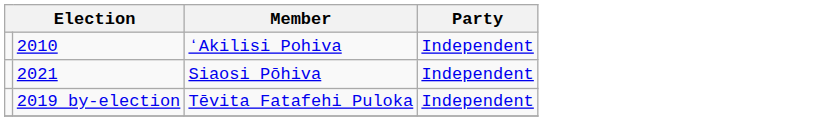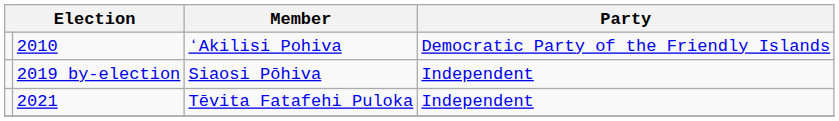ʻAkilisi Pohiva | Party: Independent -> Democratic Party of the Friendly Islands
Siaosi Pōhiva | column 2: 2021 -> 2019 by-election
Tēvita Fatafehi Puloka | column 2: 2019 by-election -> 2021
